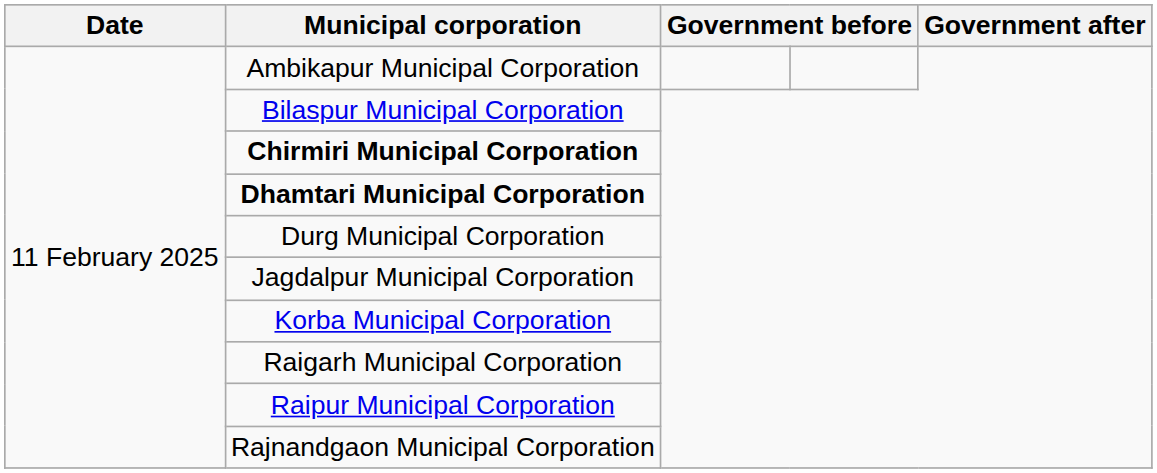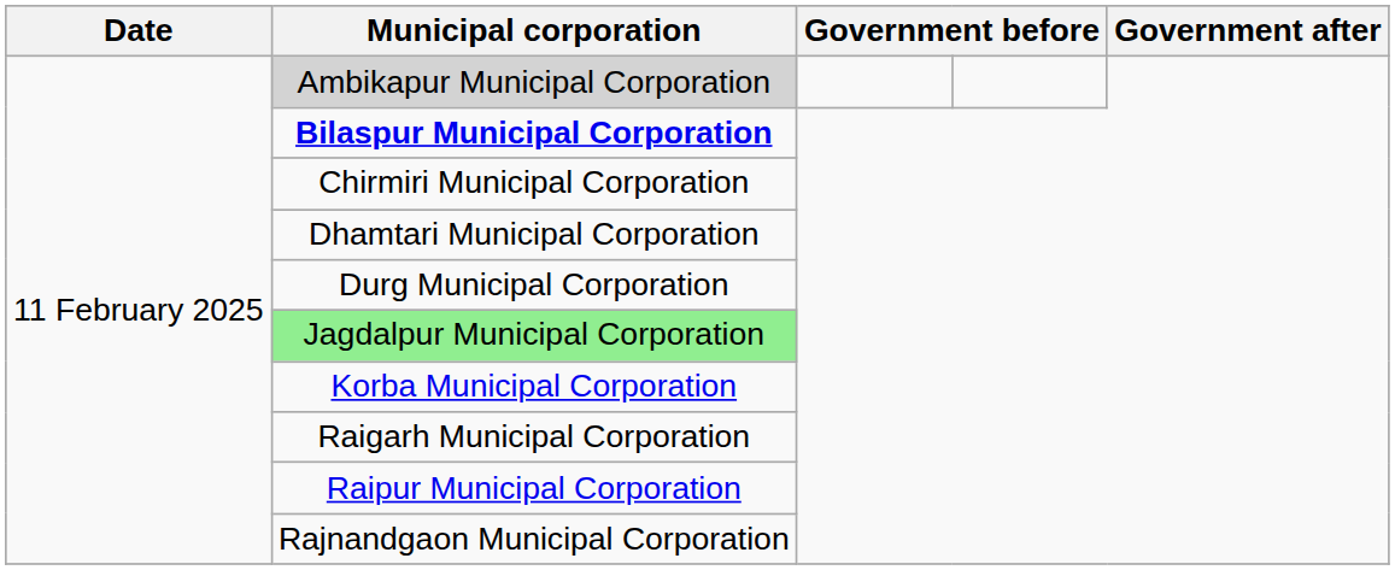Ambikapur Municipal Corporation | Municipal corporation: no background -> lightgrey background
Bilaspur Municipal Corporation | Municipal corporation: normal -> bold
Chirmiri Municipal Corporation | Municipal corporation: bold -> normal
Dhamtari Municipal Corporation | Municipal corporation: bold -> normal
Jagdalpur Municipal Corporation | Municipal corporation: no background -> lightgreen background
